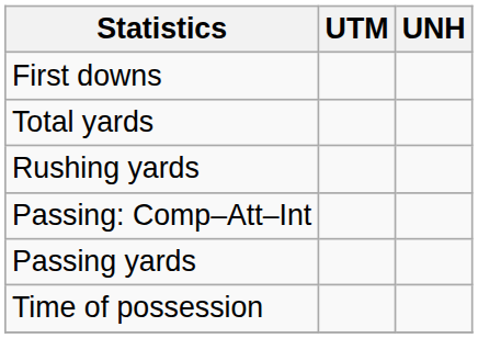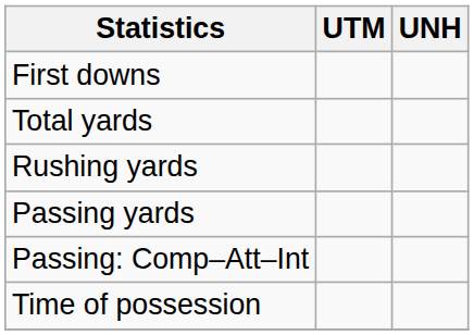rows swapped: Passing yards <-> Passing: Comp–Att–Int
